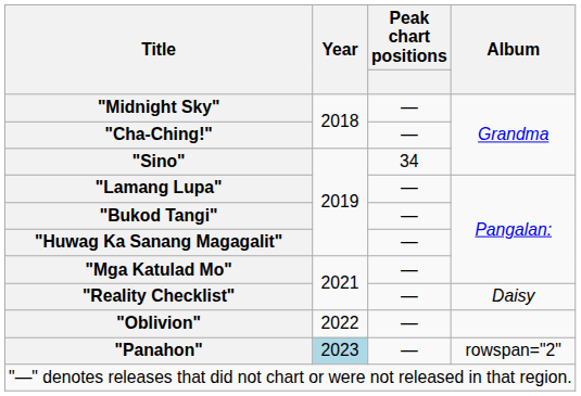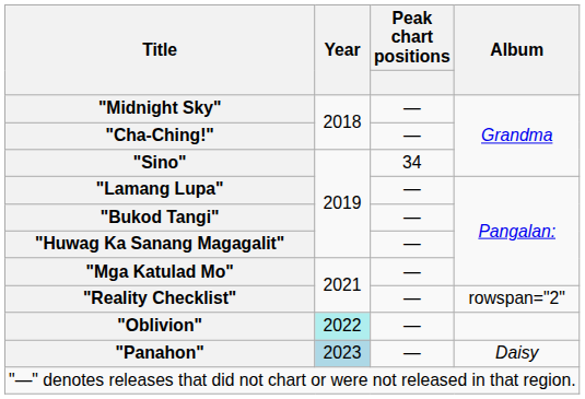"Reality Checklist" | Album: Daisy -> rowspan="2"
"Oblivion" | Year: no background -> paleturquoise background
"Panahon" | Album: rowspan="2" -> Daisy
